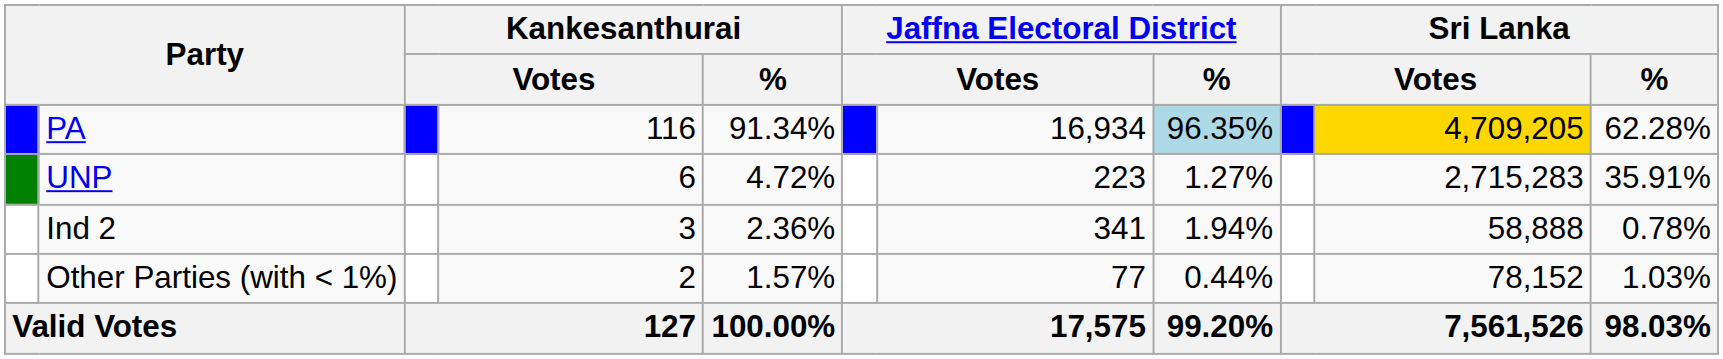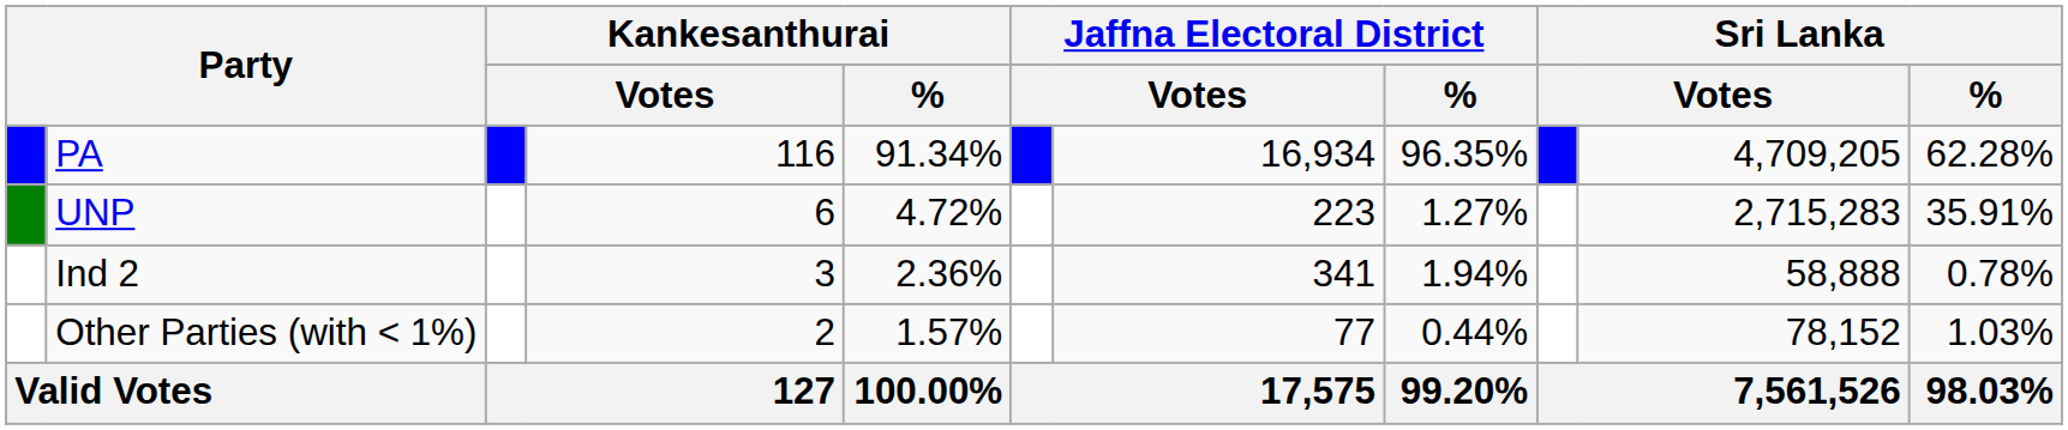PA | Jaffna Electoral District / %: lightblue background -> no background
PA | column 10: gold background -> no background
